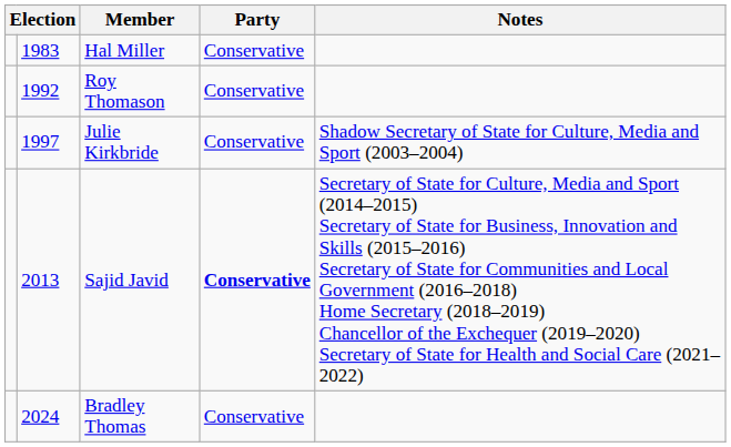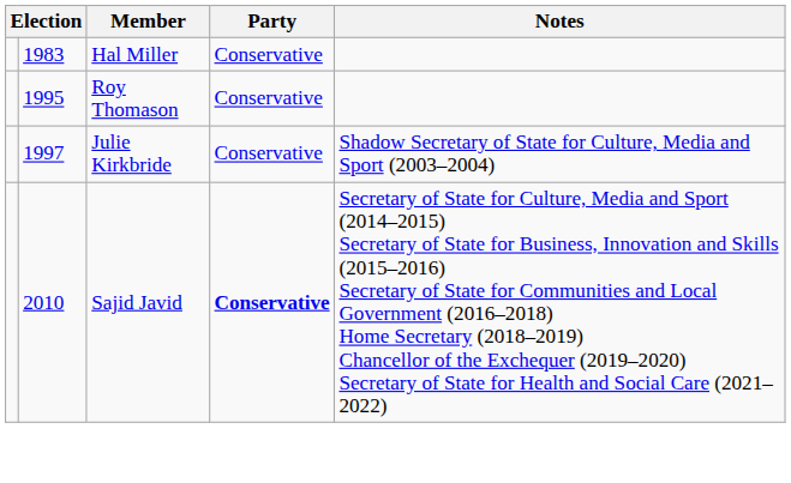Roy Thomason | column 2: 1992 -> 1995
Sajid Javid | column 2: 2013 -> 2010
- row: 2024 | Bradley Thomas | Conservative
